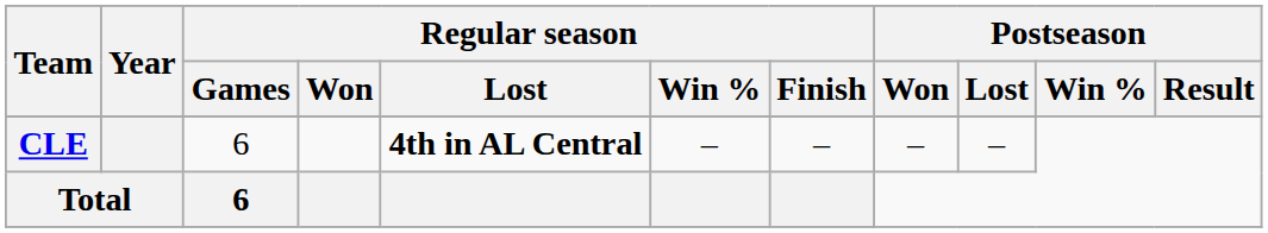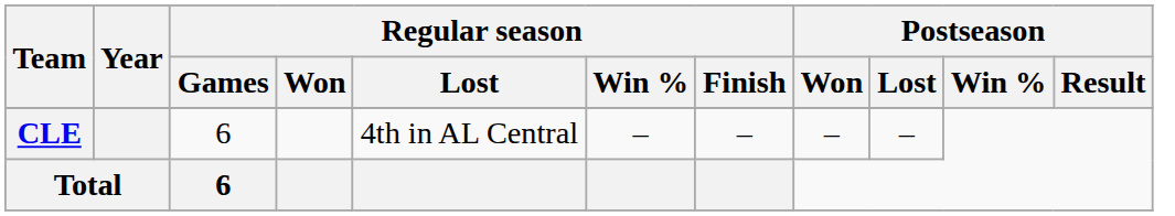CLE | Regular season / Lost: bold -> normal
